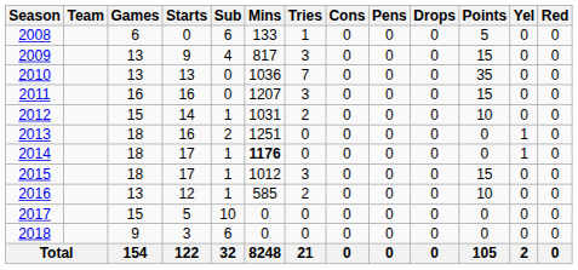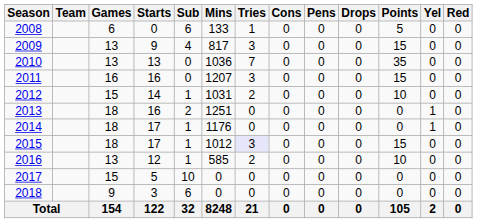2014 | Mins: bold -> normal
2015 | Tries: no background -> lavender background
